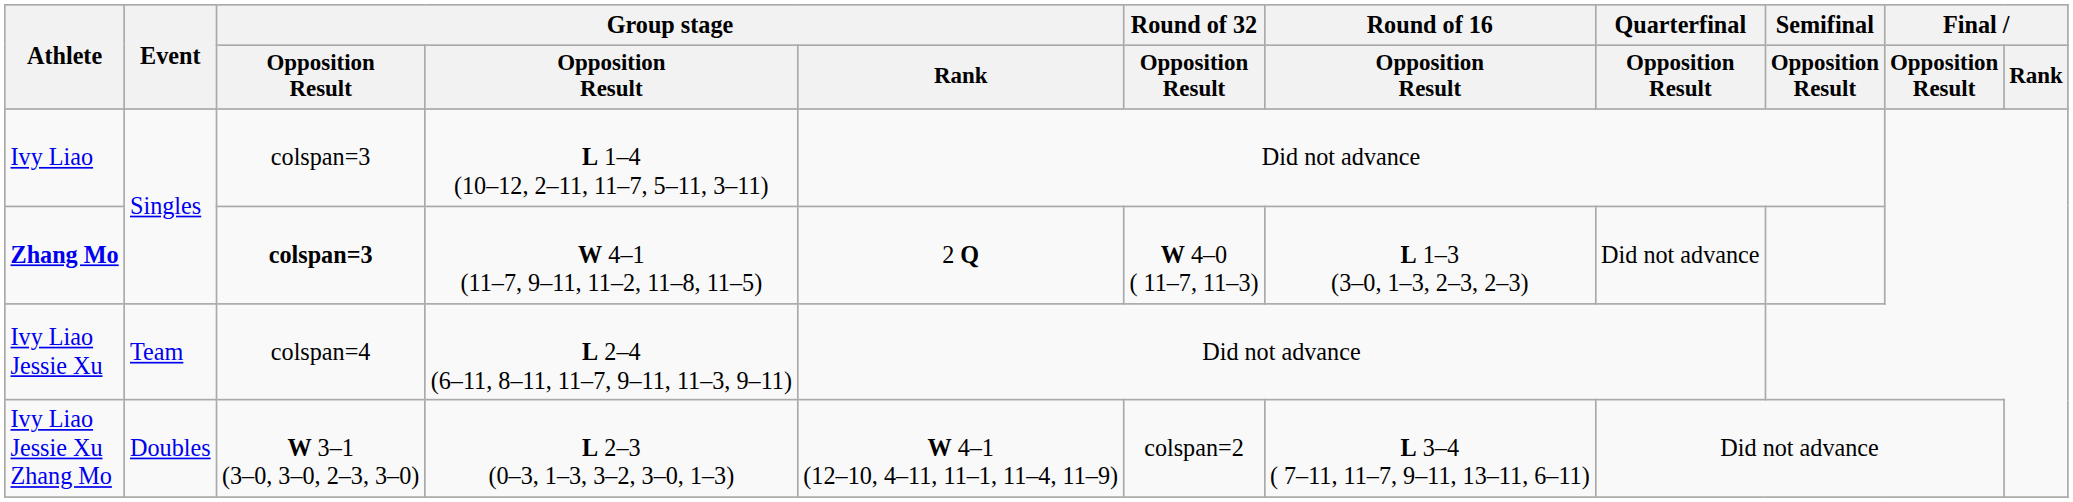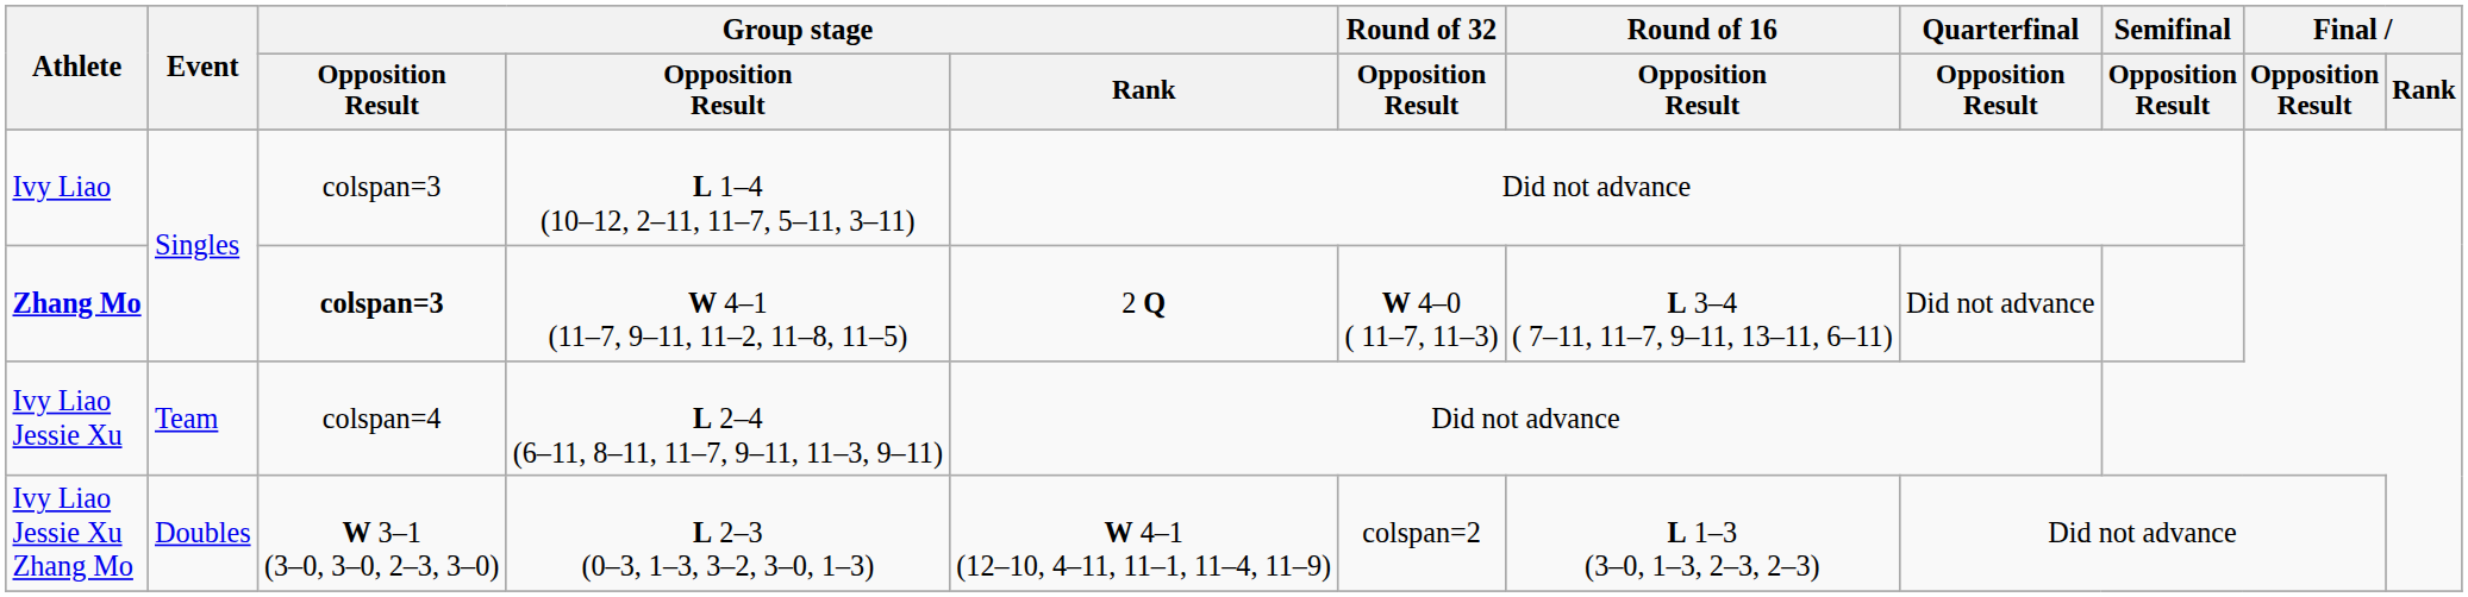Zhang Mo | Round of 16 / Opposition Result: L 1–3 (3–0, 1–3, 2–3, 2–3) -> L 3–4 ( 7–11, 11–7, 9–11, 13–11, 6–11)
Ivy Liao Jessie Xu Zhang Mo | Round of 16 / Opposition Result: L 3–4 ( 7–11, 11–7, 9–11, 13–11, 6–11) -> L 1–3 (3–0, 1–3, 2–3, 2–3)
